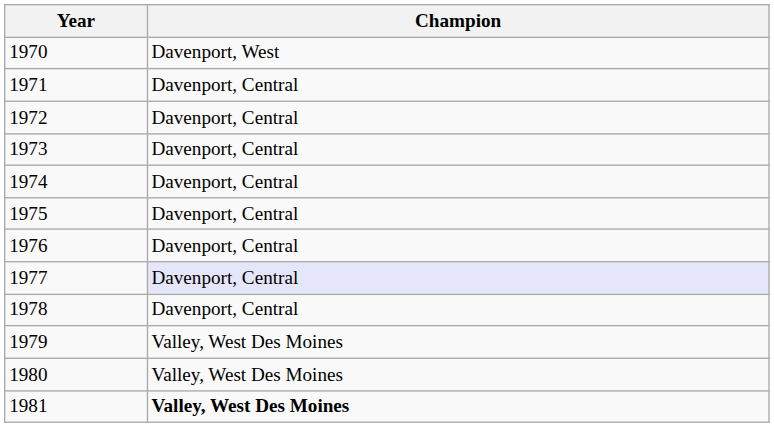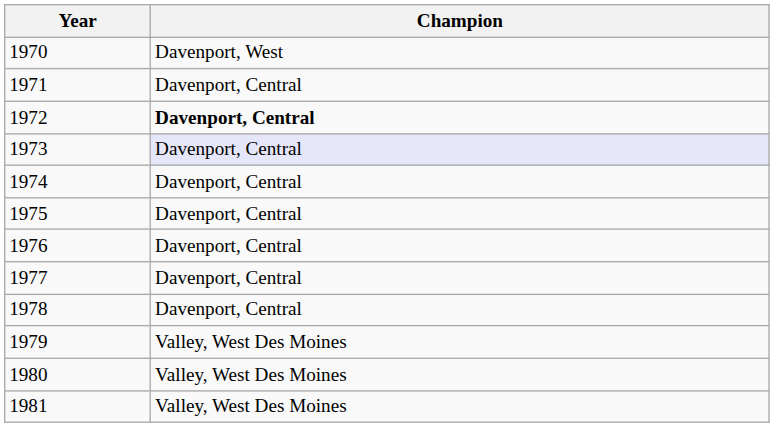1972 | Champion: normal -> bold
1973 | Champion: no background -> lavender background
1977 | Champion: lavender background -> no background
1981 | Champion: bold -> normal
